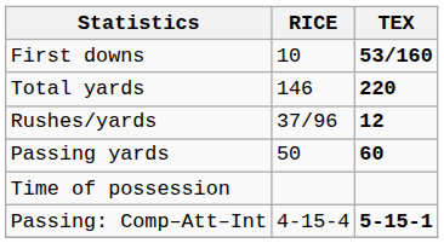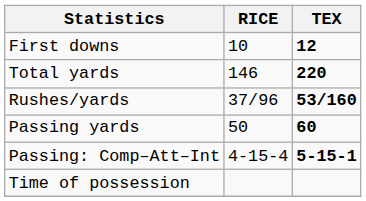First downs | TEX: 53/160 -> 12
Rushes/yards | TEX: 12 -> 53/160
rows swapped: Passing: Comp–Att–Int <-> Time of possession
